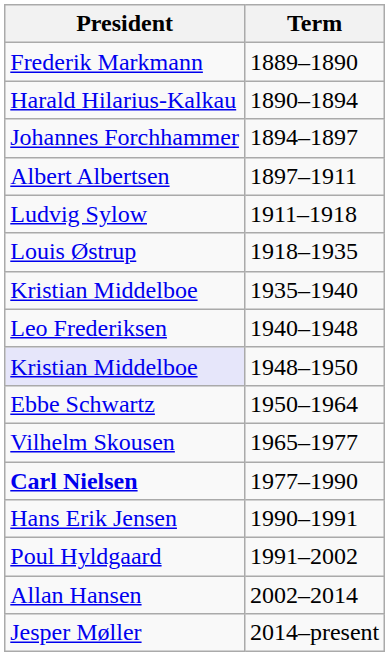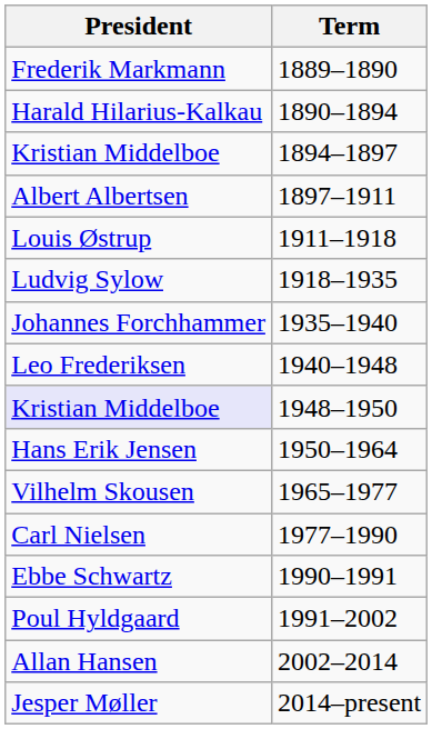row 4 | President: Johannes Forchhammer -> Kristian Middelboe
row 6 | President: Ludvig Sylow -> Louis Østrup
row 7 | President: Louis Østrup -> Ludvig Sylow
row 8 | President: Kristian Middelboe -> Johannes Forchhammer
row 11 | President: Ebbe Schwartz -> Hans Erik Jensen
row 13 | President: bold -> normal
row 14 | President: Hans Erik Jensen -> Ebbe Schwartz
